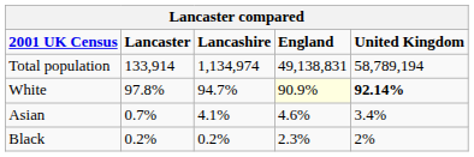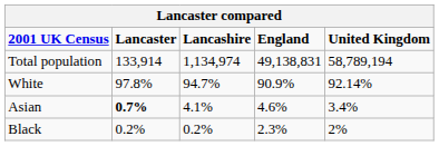White | England: lightyellow background -> no background
White | United Kingdom: bold -> normal
Asian | Lancaster: normal -> bold
